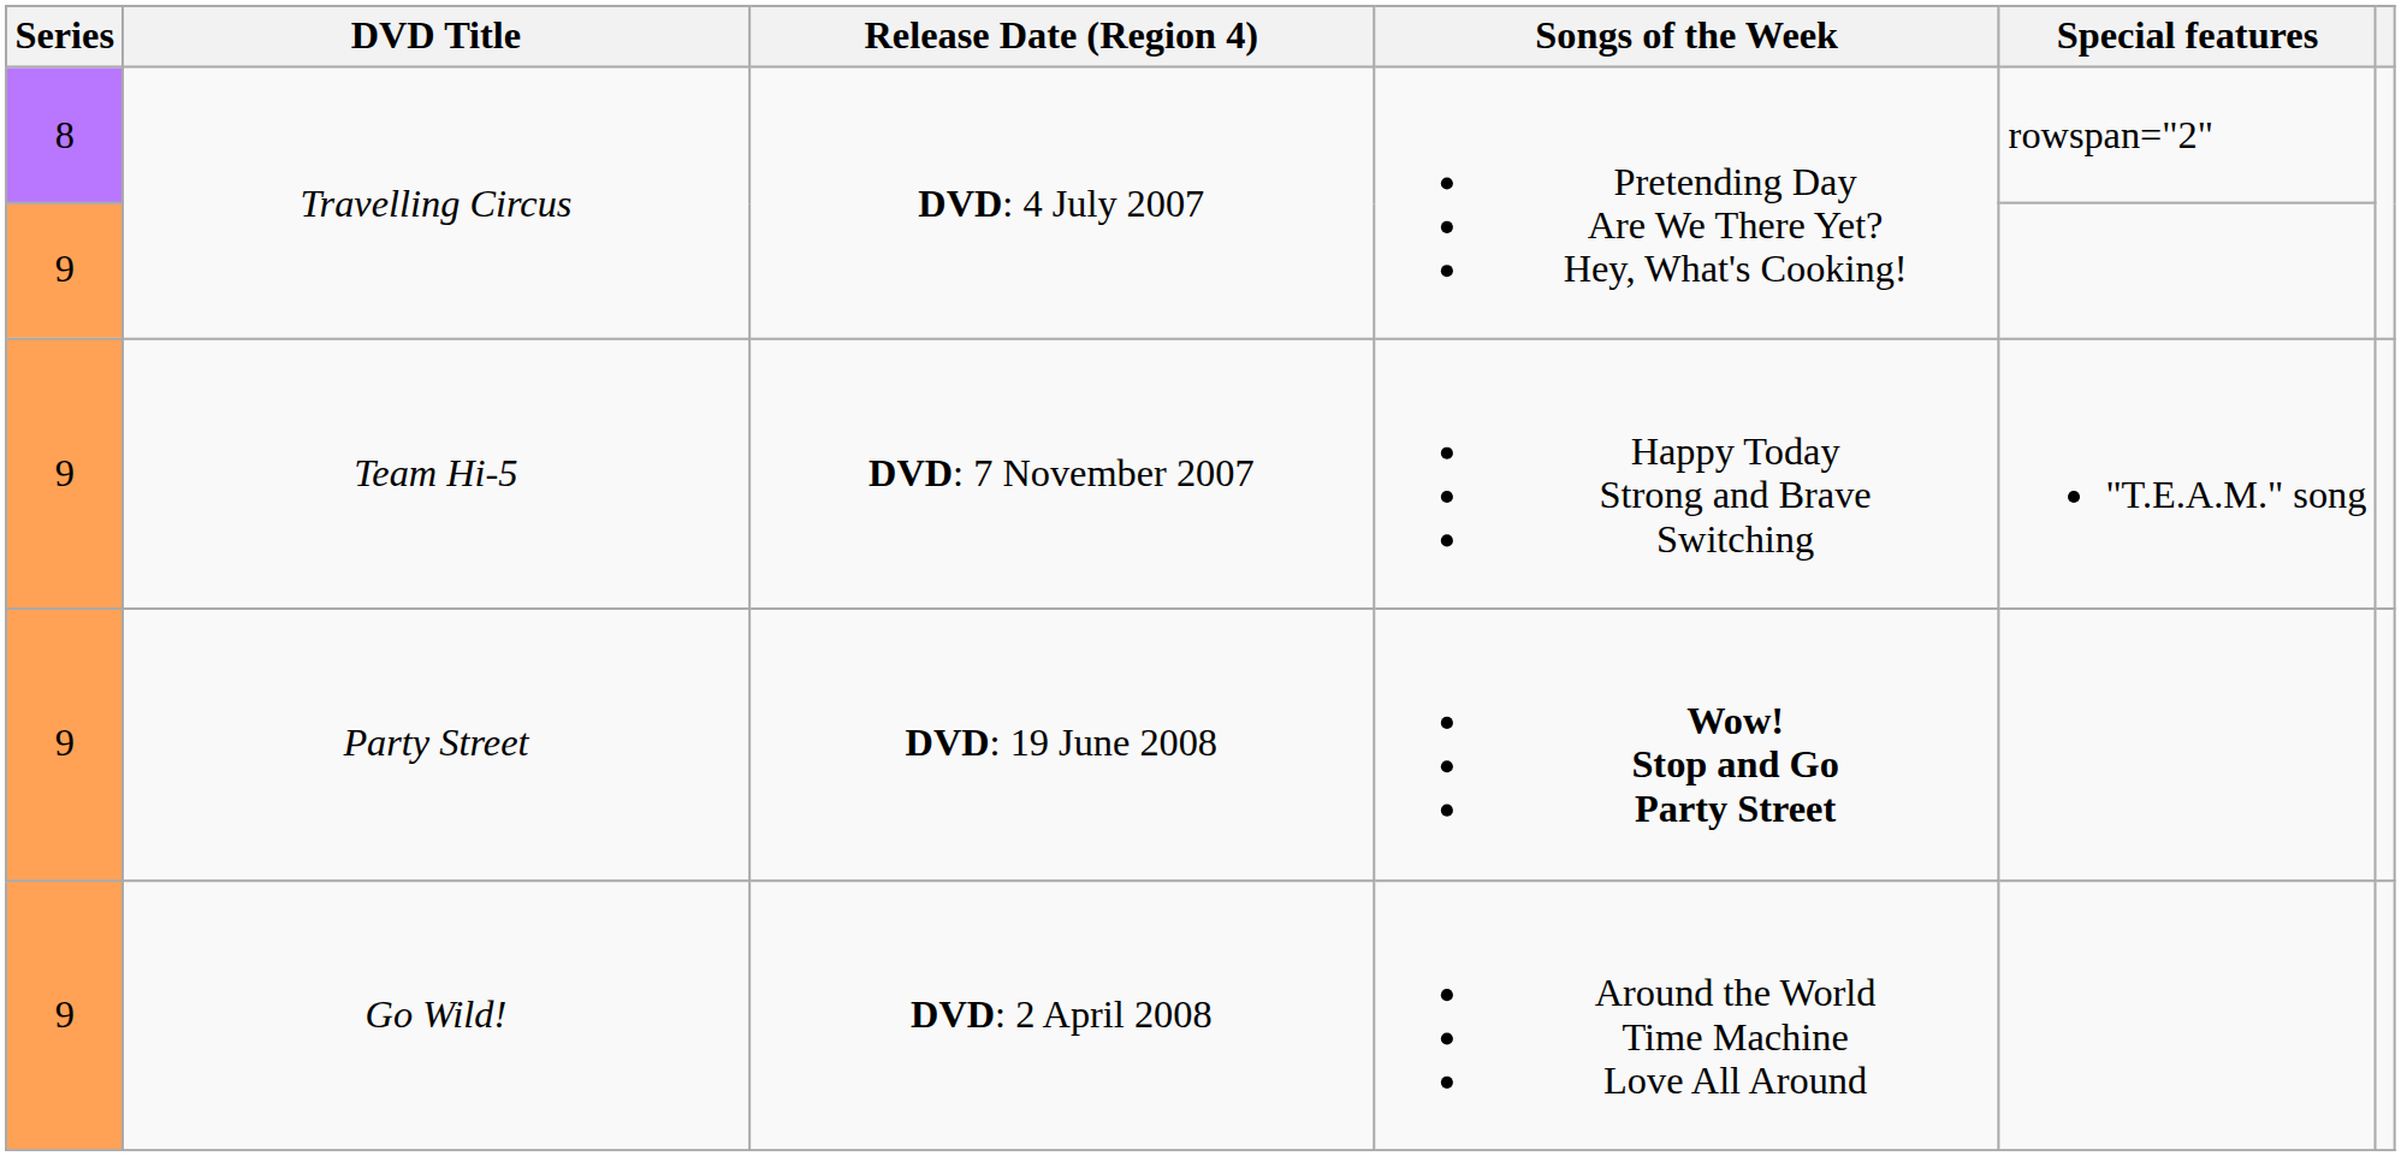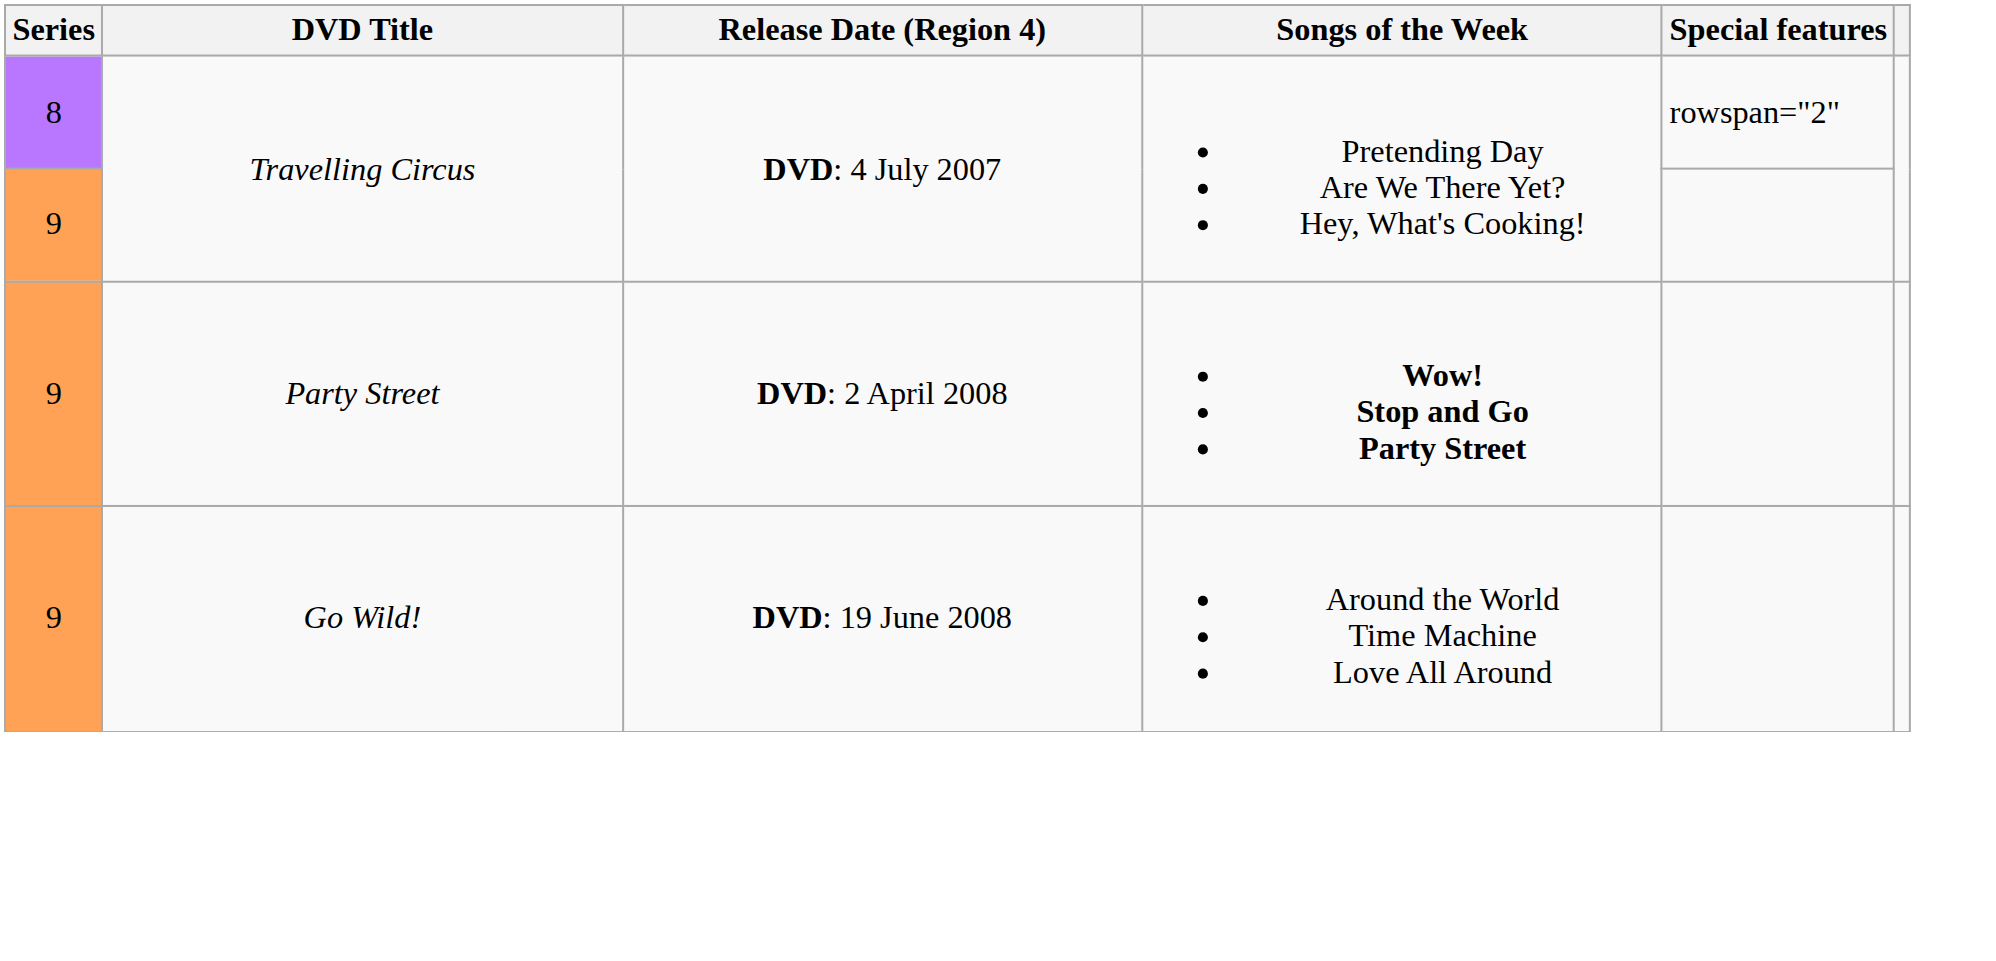- row: 9 | Team Hi-5 | DVD: 7 November 2007 | Happy Today Strong and Brave Switching | "T.E.A.M." song
Party Street | Release Date (Region 4): DVD: 19 June 2008 -> DVD: 2 April 2008
Go Wild! | Release Date (Region 4): DVD: 2 April 2008 -> DVD: 19 June 2008
